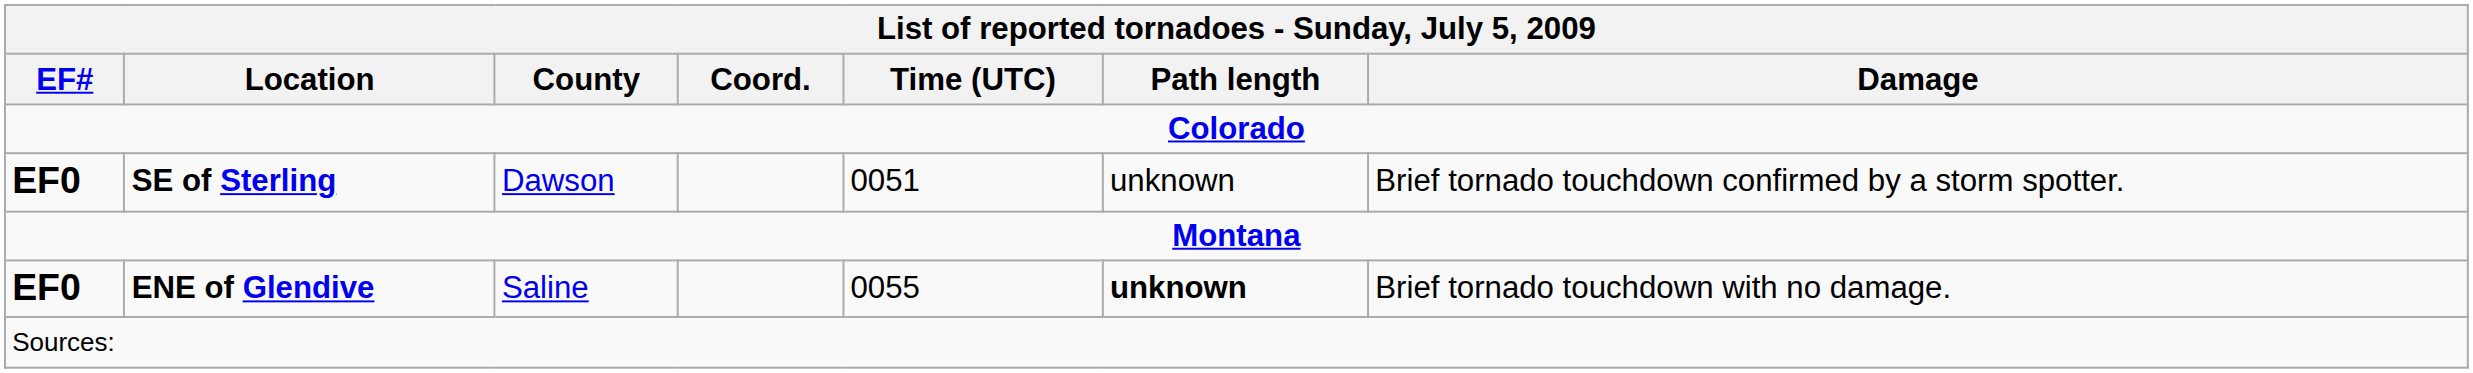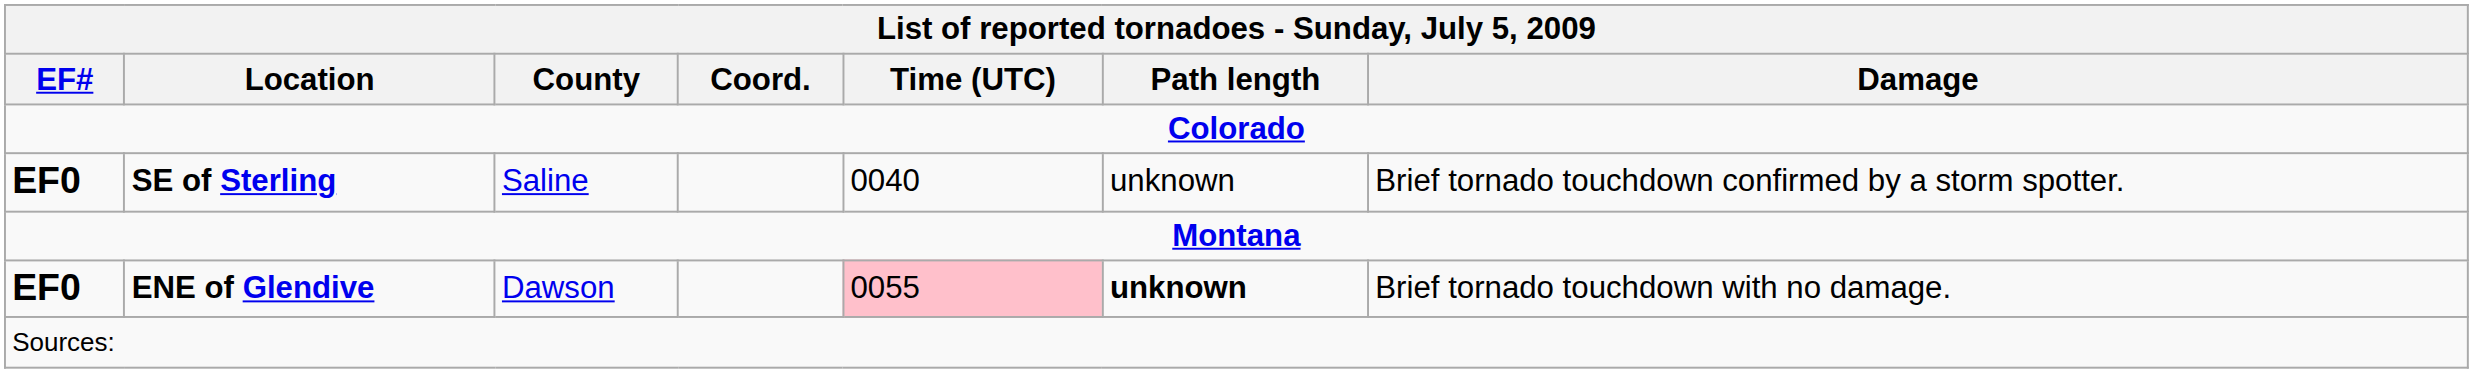SE of Sterling | County: Dawson -> Saline
SE of Sterling | Time (UTC): 0051 -> 0040
ENE of Glendive | County: Saline -> Dawson
ENE of Glendive | Time (UTC): no background -> pink background
